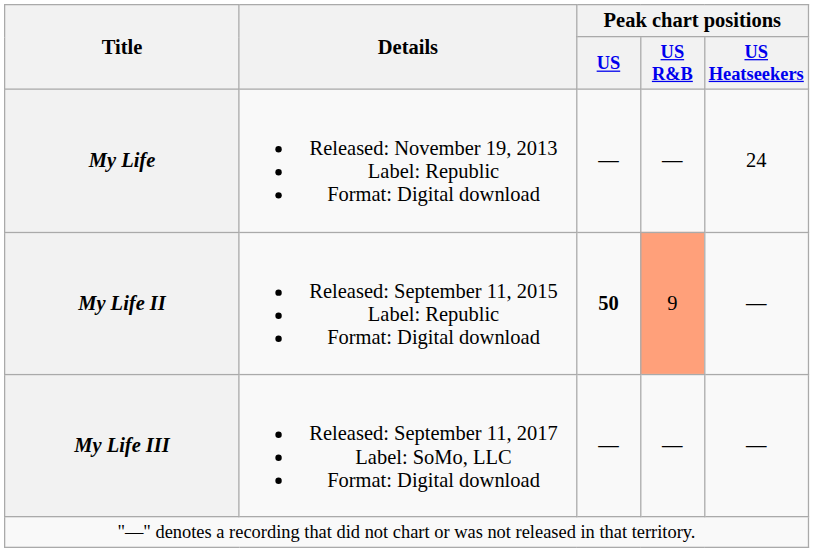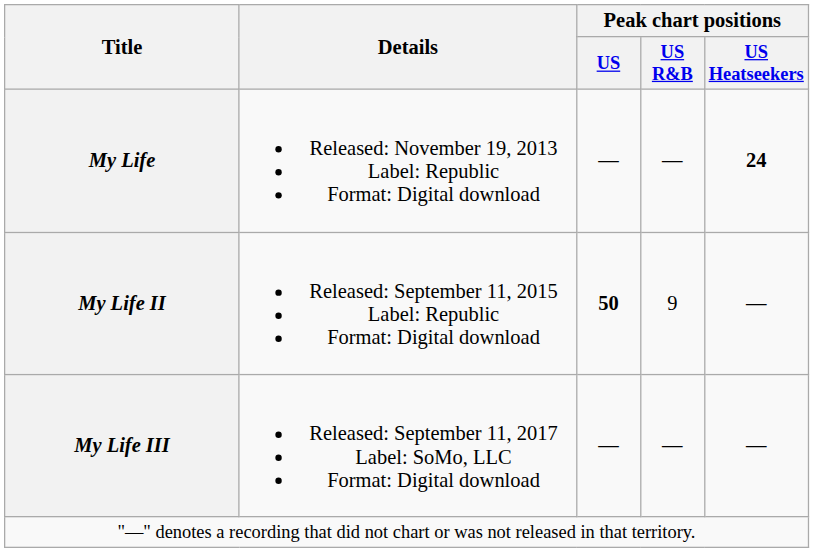My Life | Peak chart positions / US Heatseekers: normal -> bold
My Life II | Peak chart positions / US R&B: lightsalmon background -> no background
